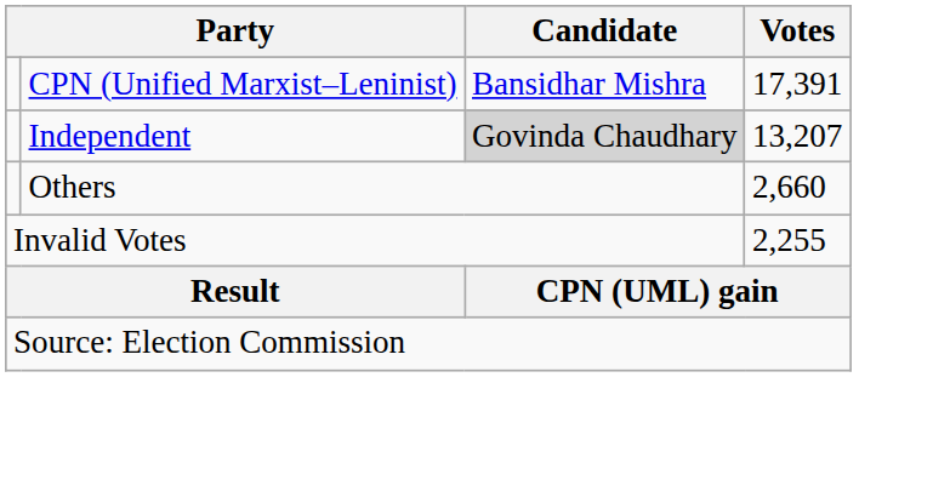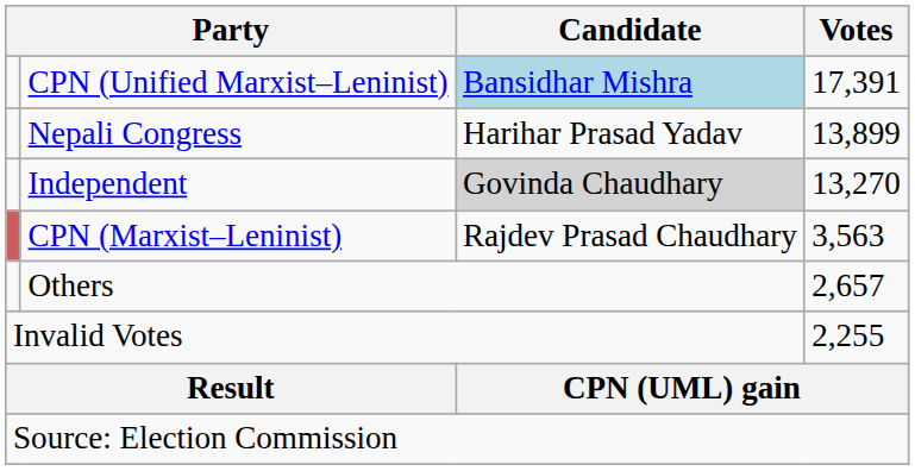CPN (Unified Marxist–Leninist) | Candidate: no background -> lightblue background
+ row: Nepali Congress | Harihar Prasad Yadav | 13,899
Independent | Votes: 13,207 -> 13,270
+ row: CPN (Marxist–Leninist) | Rajdev Prasad Chaudhary | 3,563
Others | Votes: 2,660 -> 2,657
